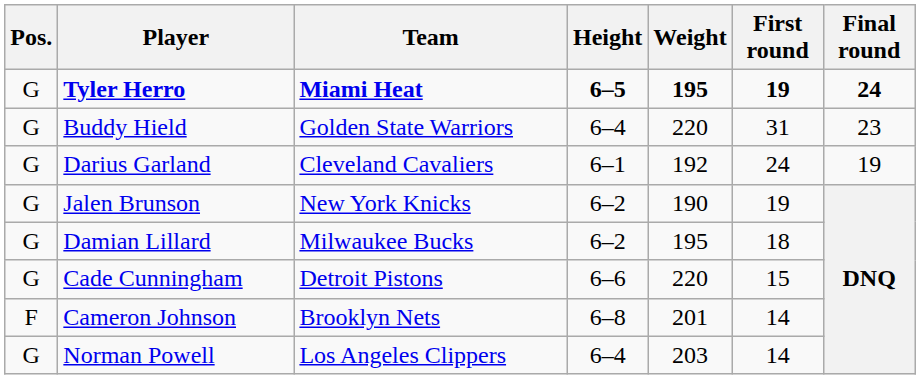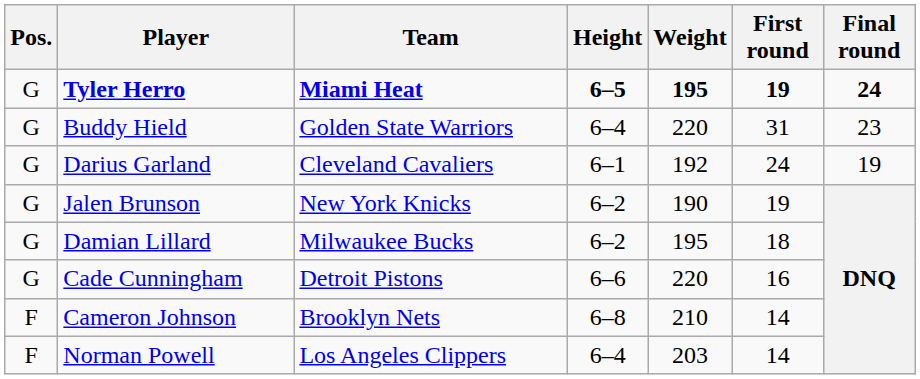Cade Cunningham | First round: 15 -> 16
Cameron Johnson | Weight: 201 -> 210
Norman Powell | Pos.: G -> F
